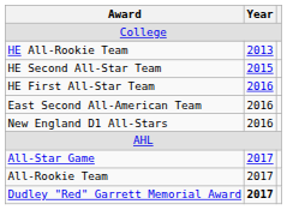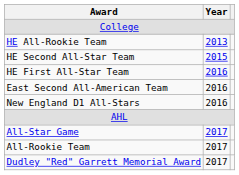Dudley "Red" Garrett Memorial Award | Year: bold -> normal
